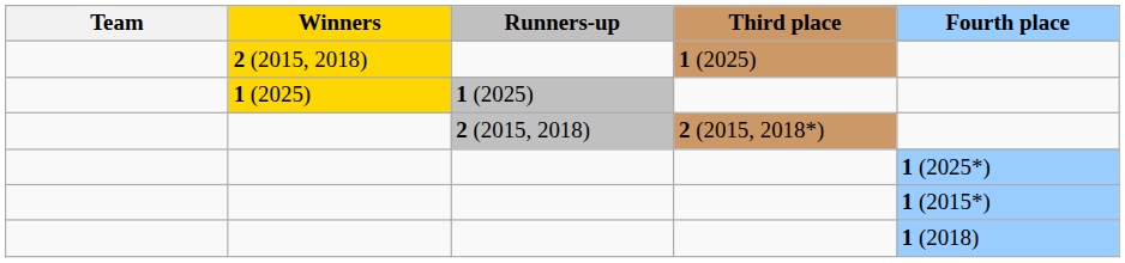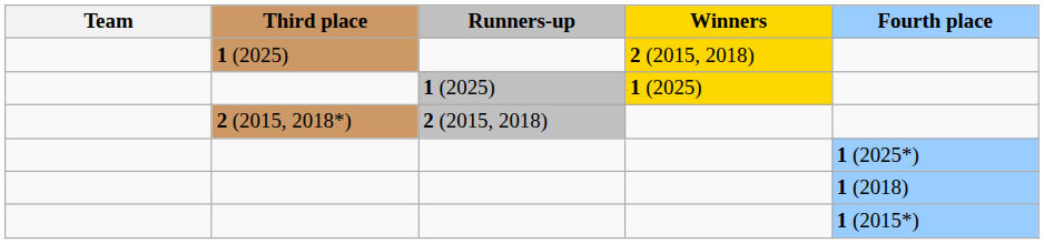columns swapped: Winners <-> Third place
row 6 | Fourth place: 1 (2015*) -> 1 (2018)
row 7 | Fourth place: 1 (2018) -> 1 (2015*)
